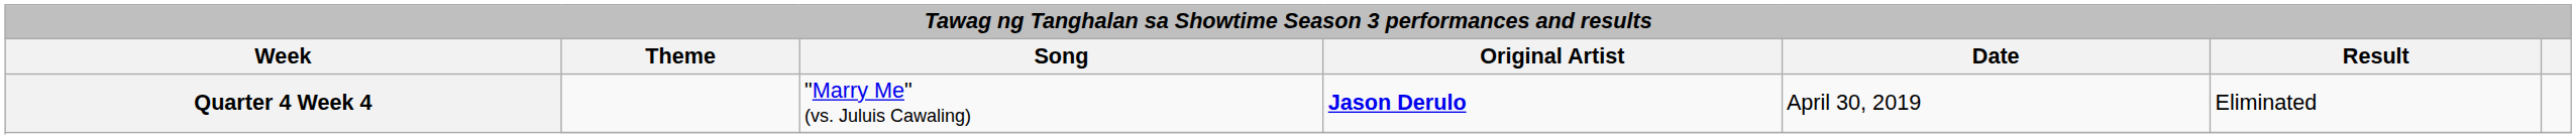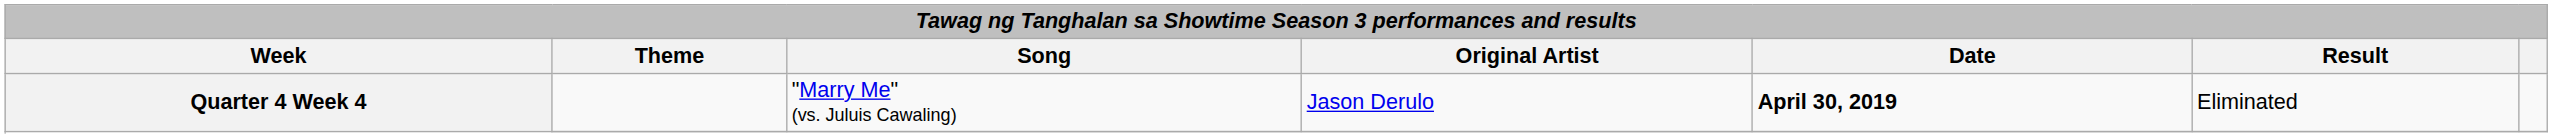Quarter 4 Week 4 / "Marry Me" (vs. Juluis Cawaling) | Original Artist: bold -> normal
Quarter 4 Week 4 / "Marry Me" (vs. Juluis Cawaling) | Date: normal -> bold
